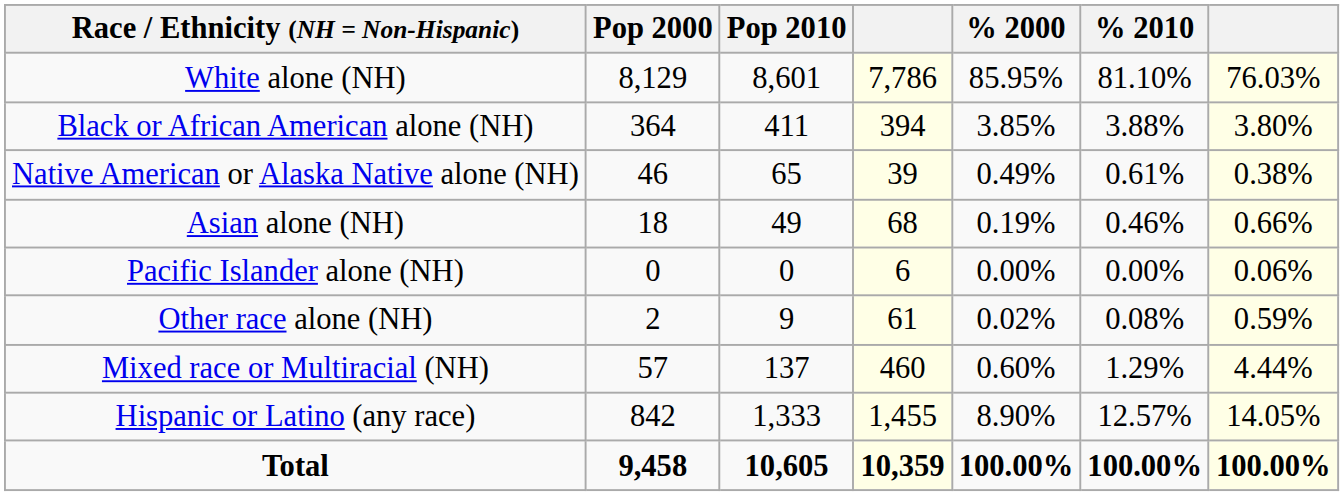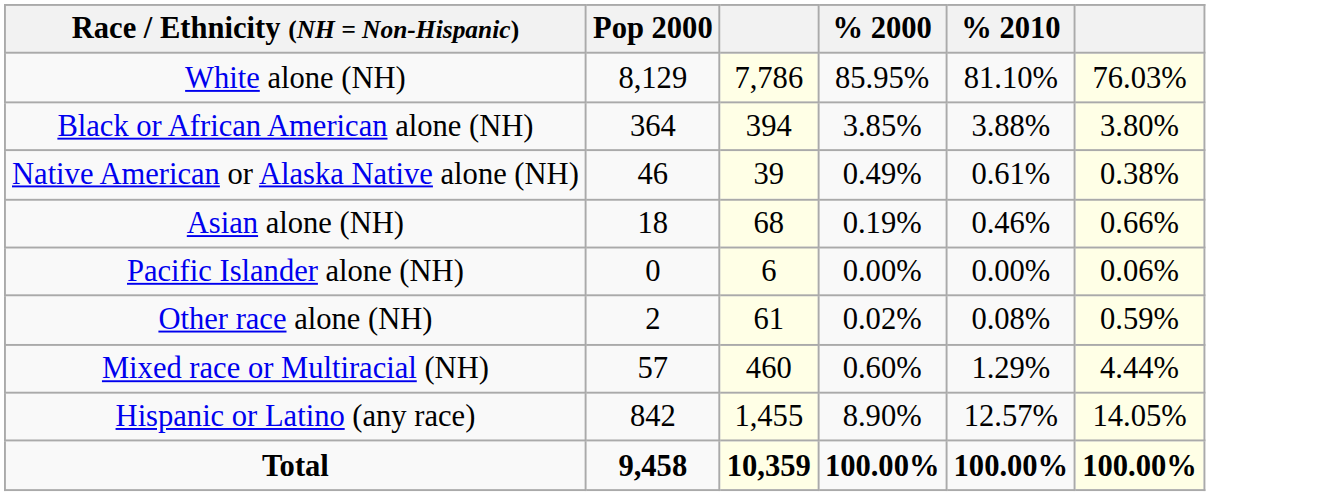- column: Pop 2010 | 8,601 | 411 | 65 | 49 | 0 | 9 | 137 | 1,333 | 10,605
